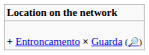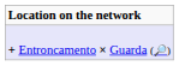row 2 | column 1: no background -> lavender background
